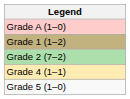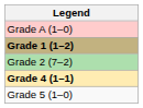row 3 | column 1: normal -> bold
row 5 | column 1: normal -> bold
